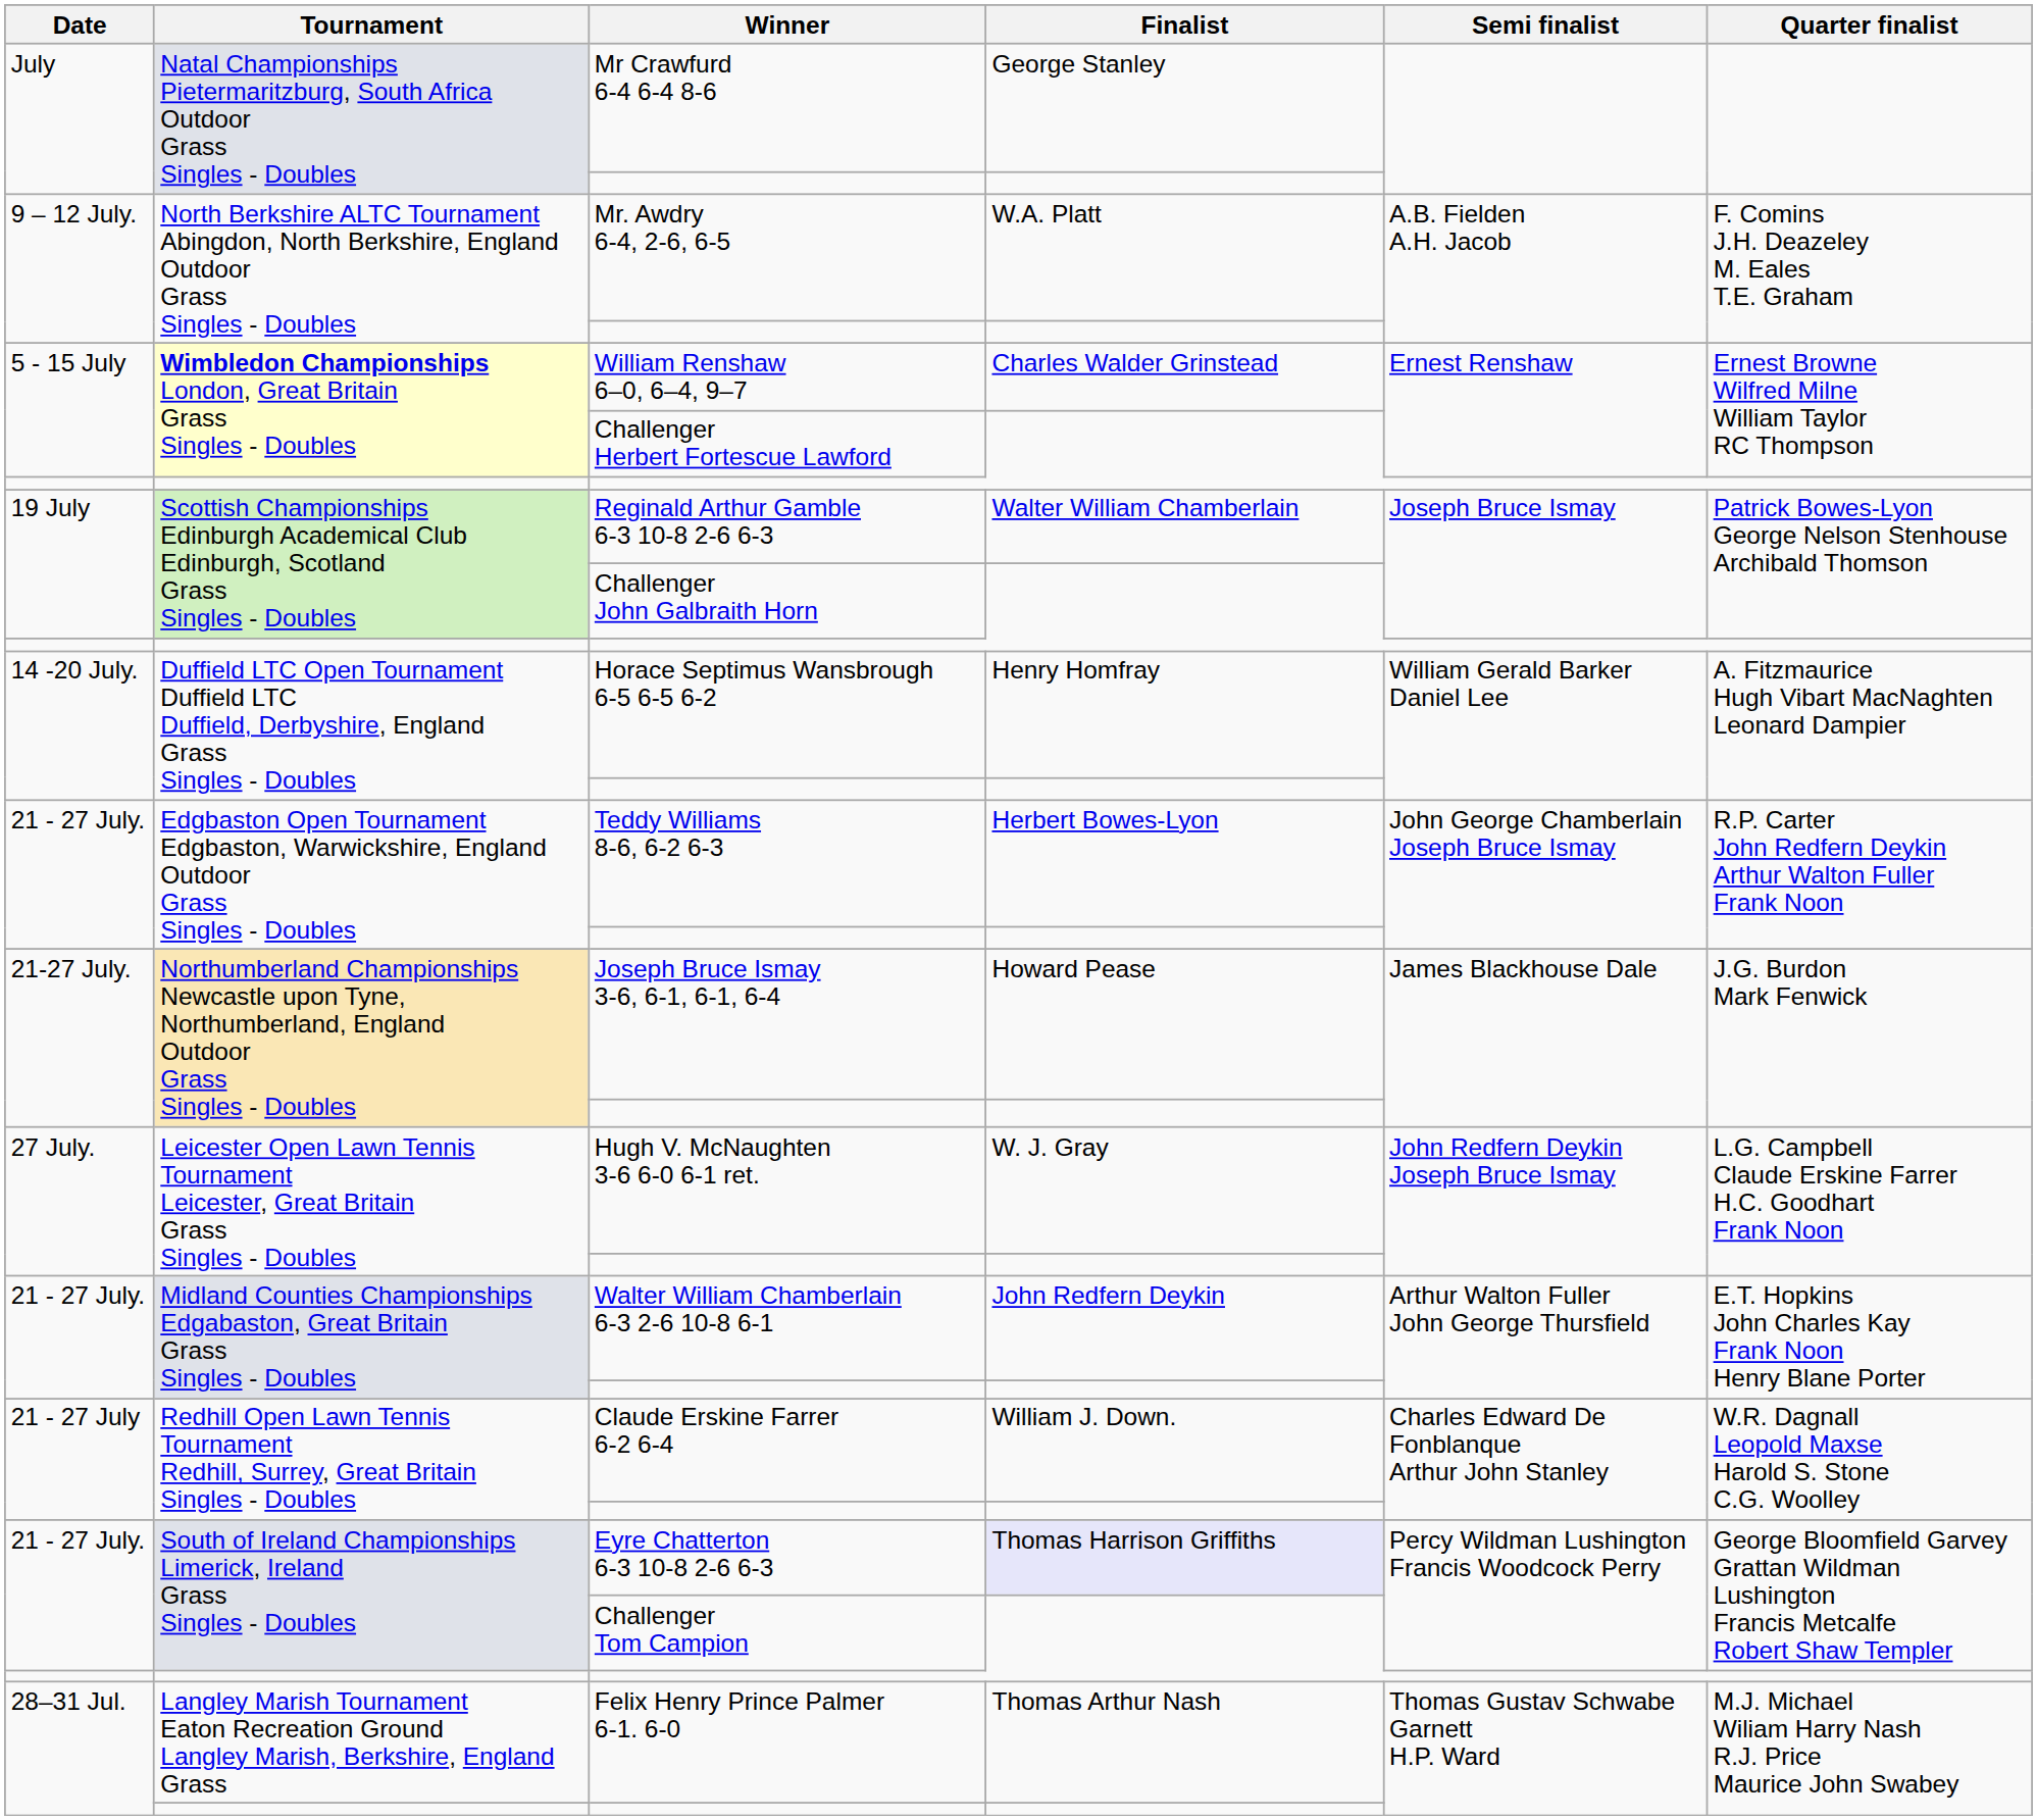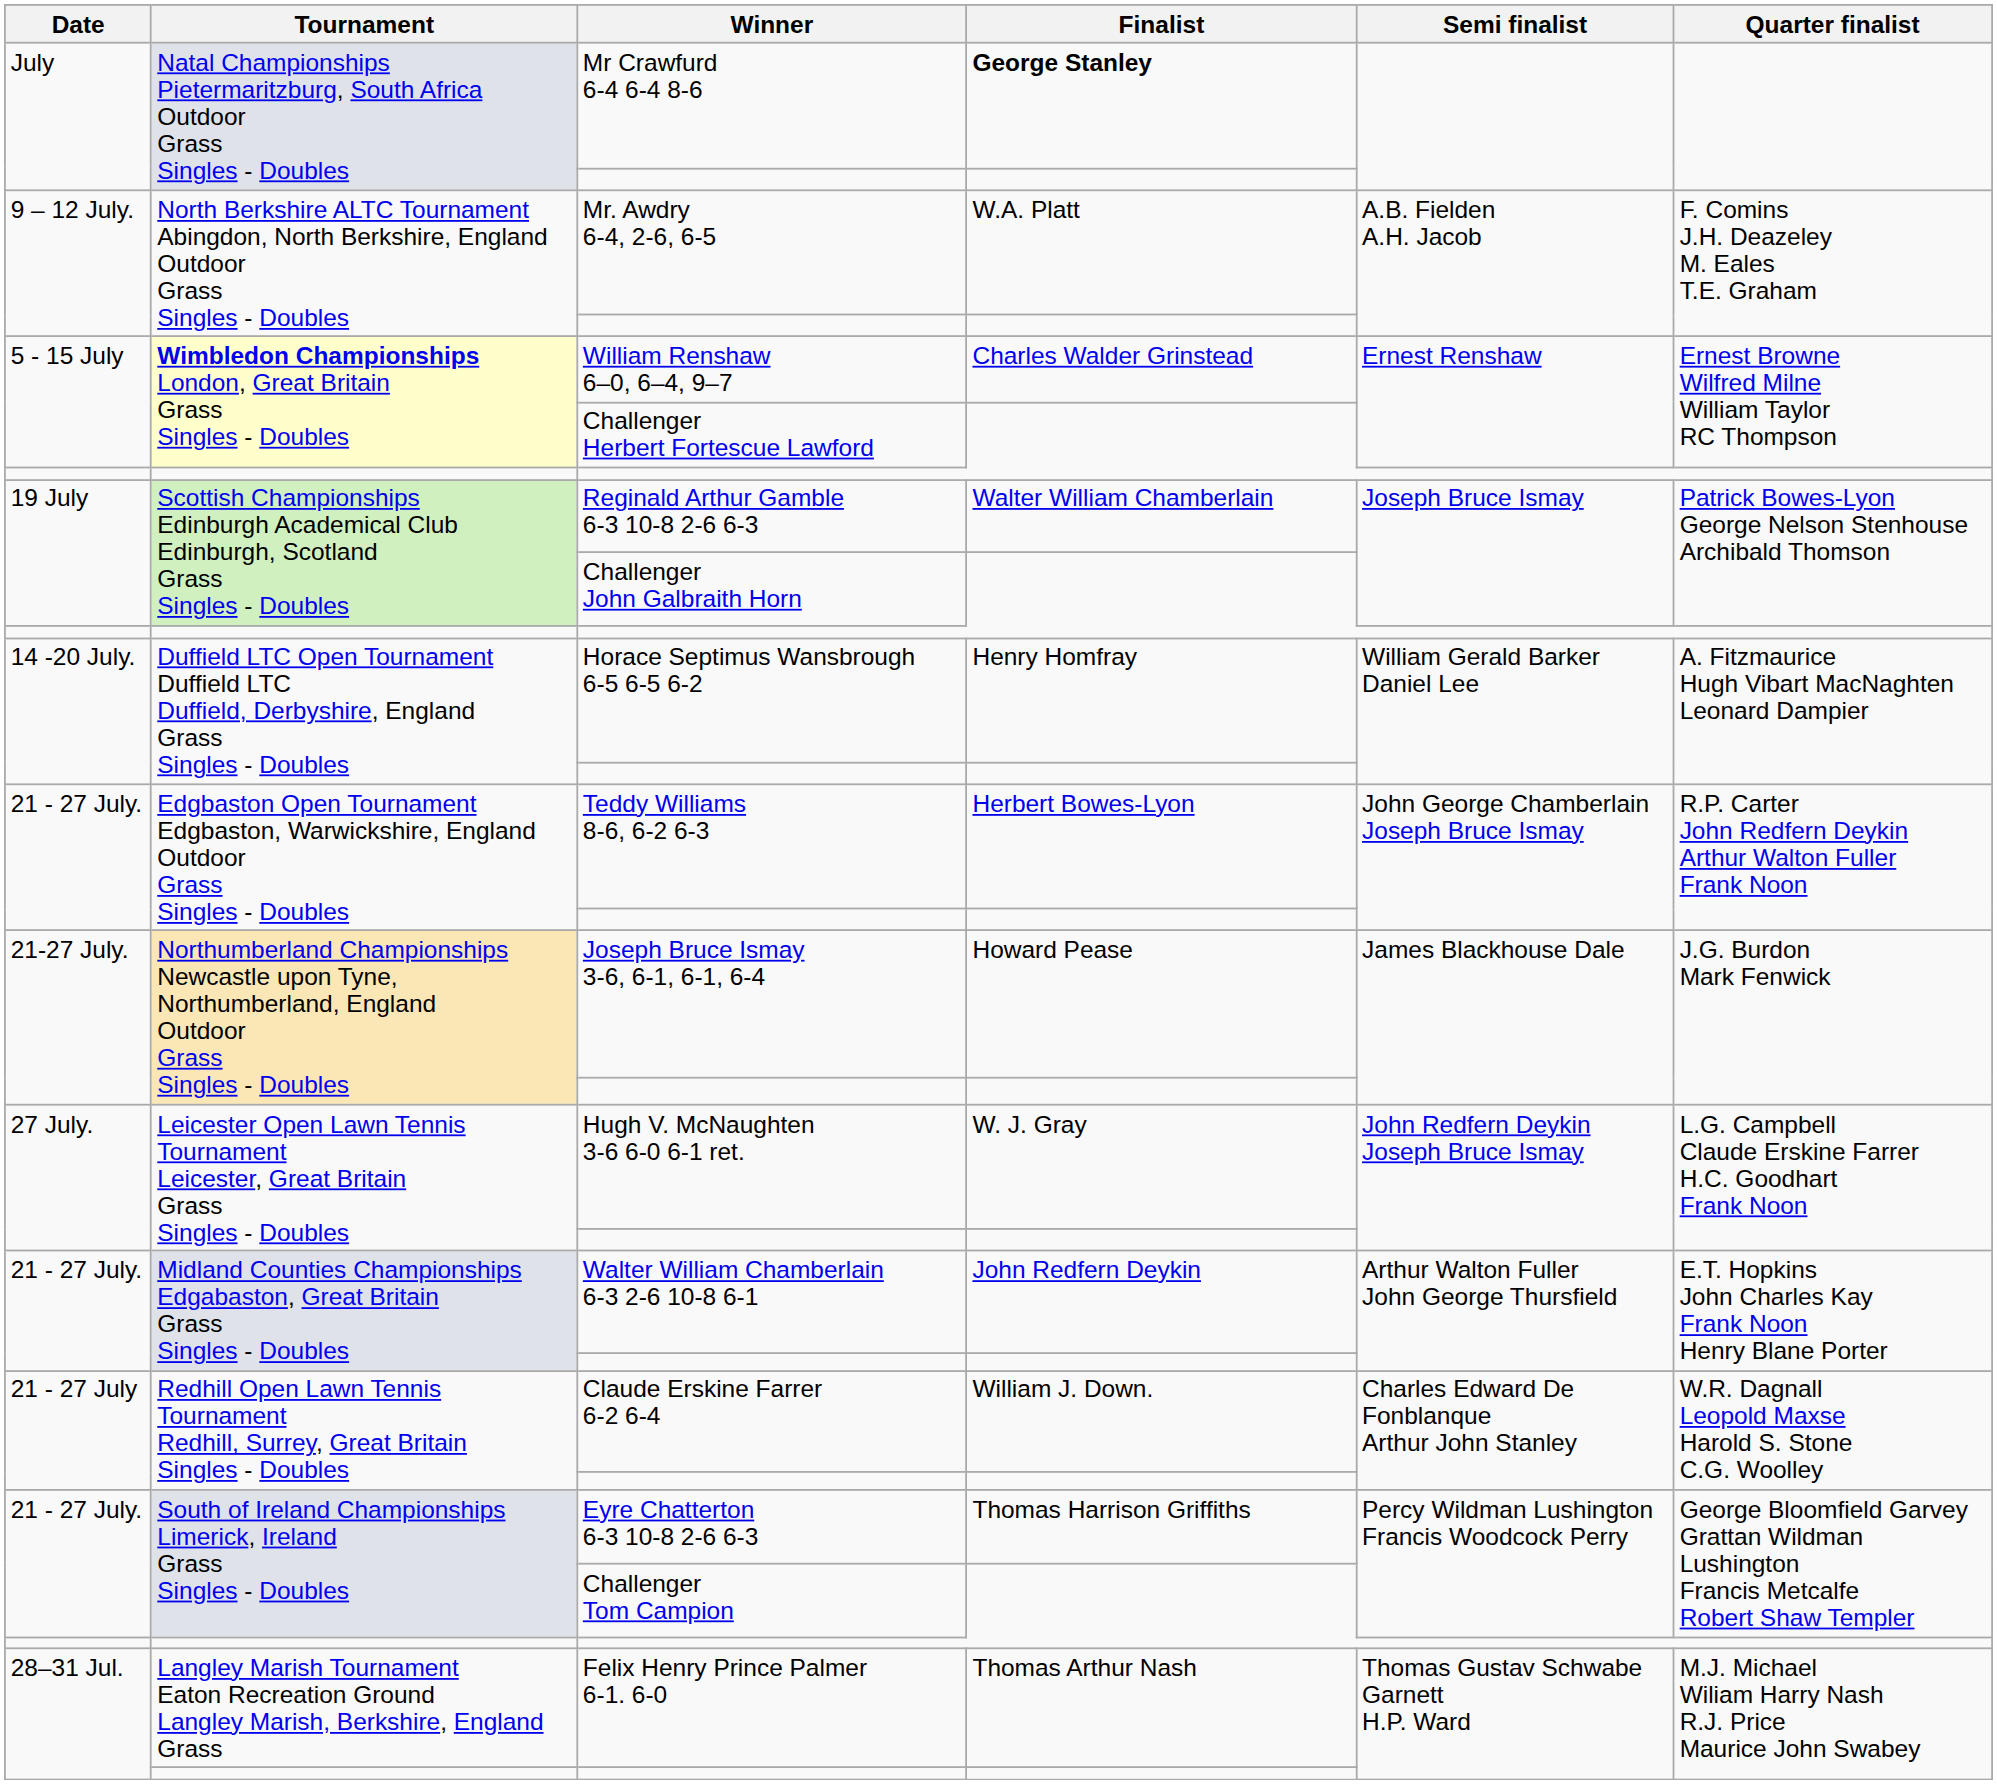Mr Crawfurd 6-4 6-4 8-6 | Finalist: normal -> bold
Eyre Chatterton 6-3 10-8 2-6 6-3 | Finalist: lavender background -> no background
